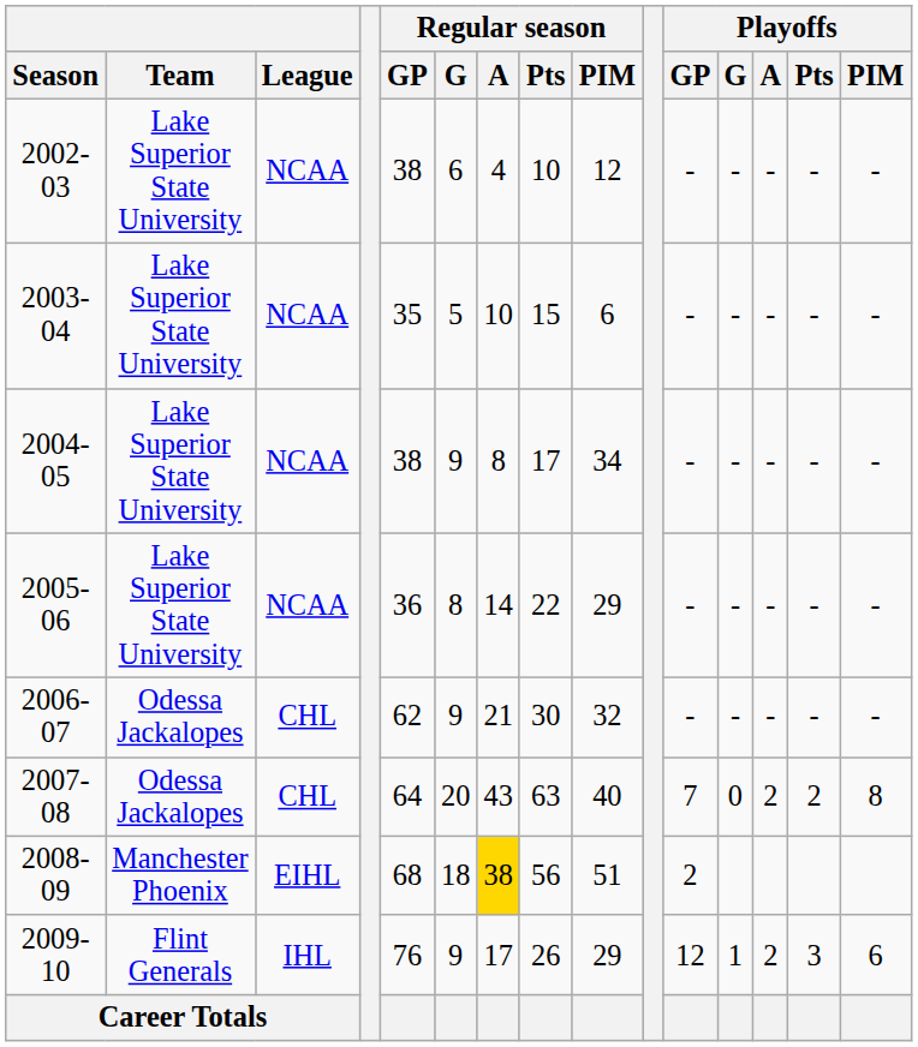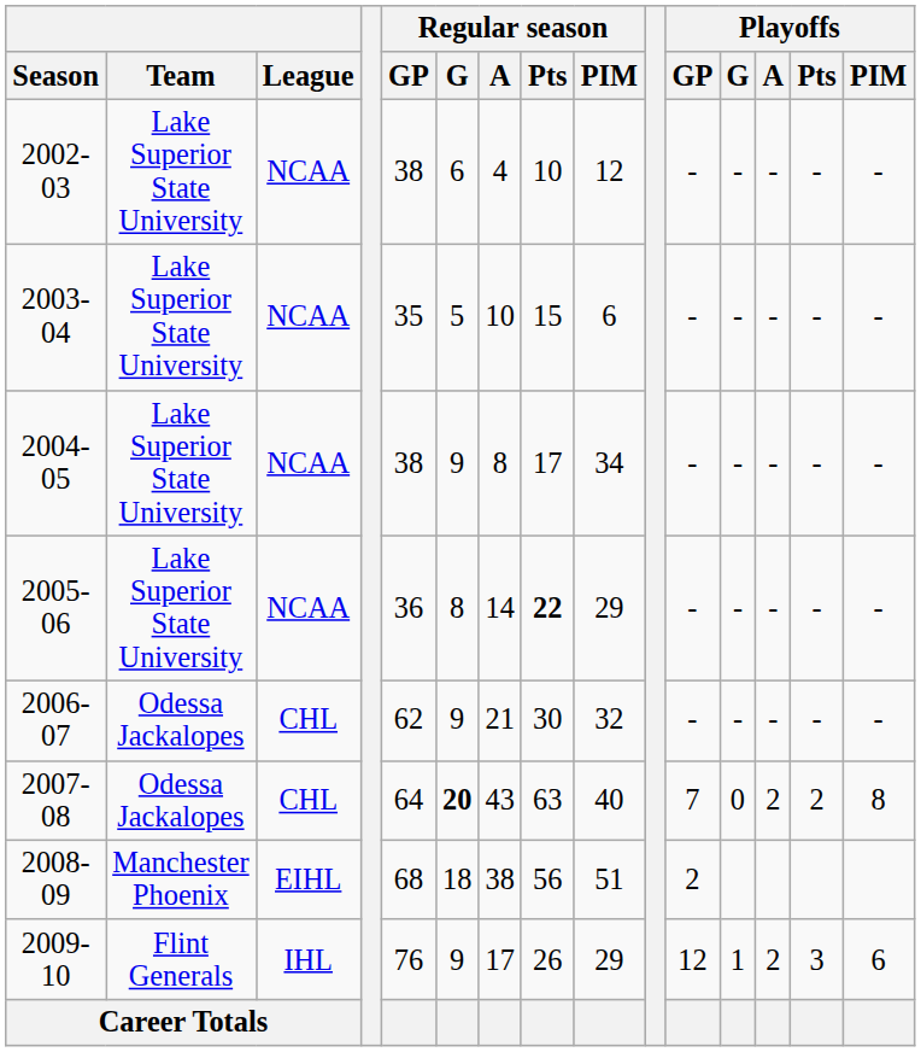2005-06 | Regular season / Pts: normal -> bold
2007-08 | Regular season / G: normal -> bold
2008-09 | Regular season / A: gold background -> no background
